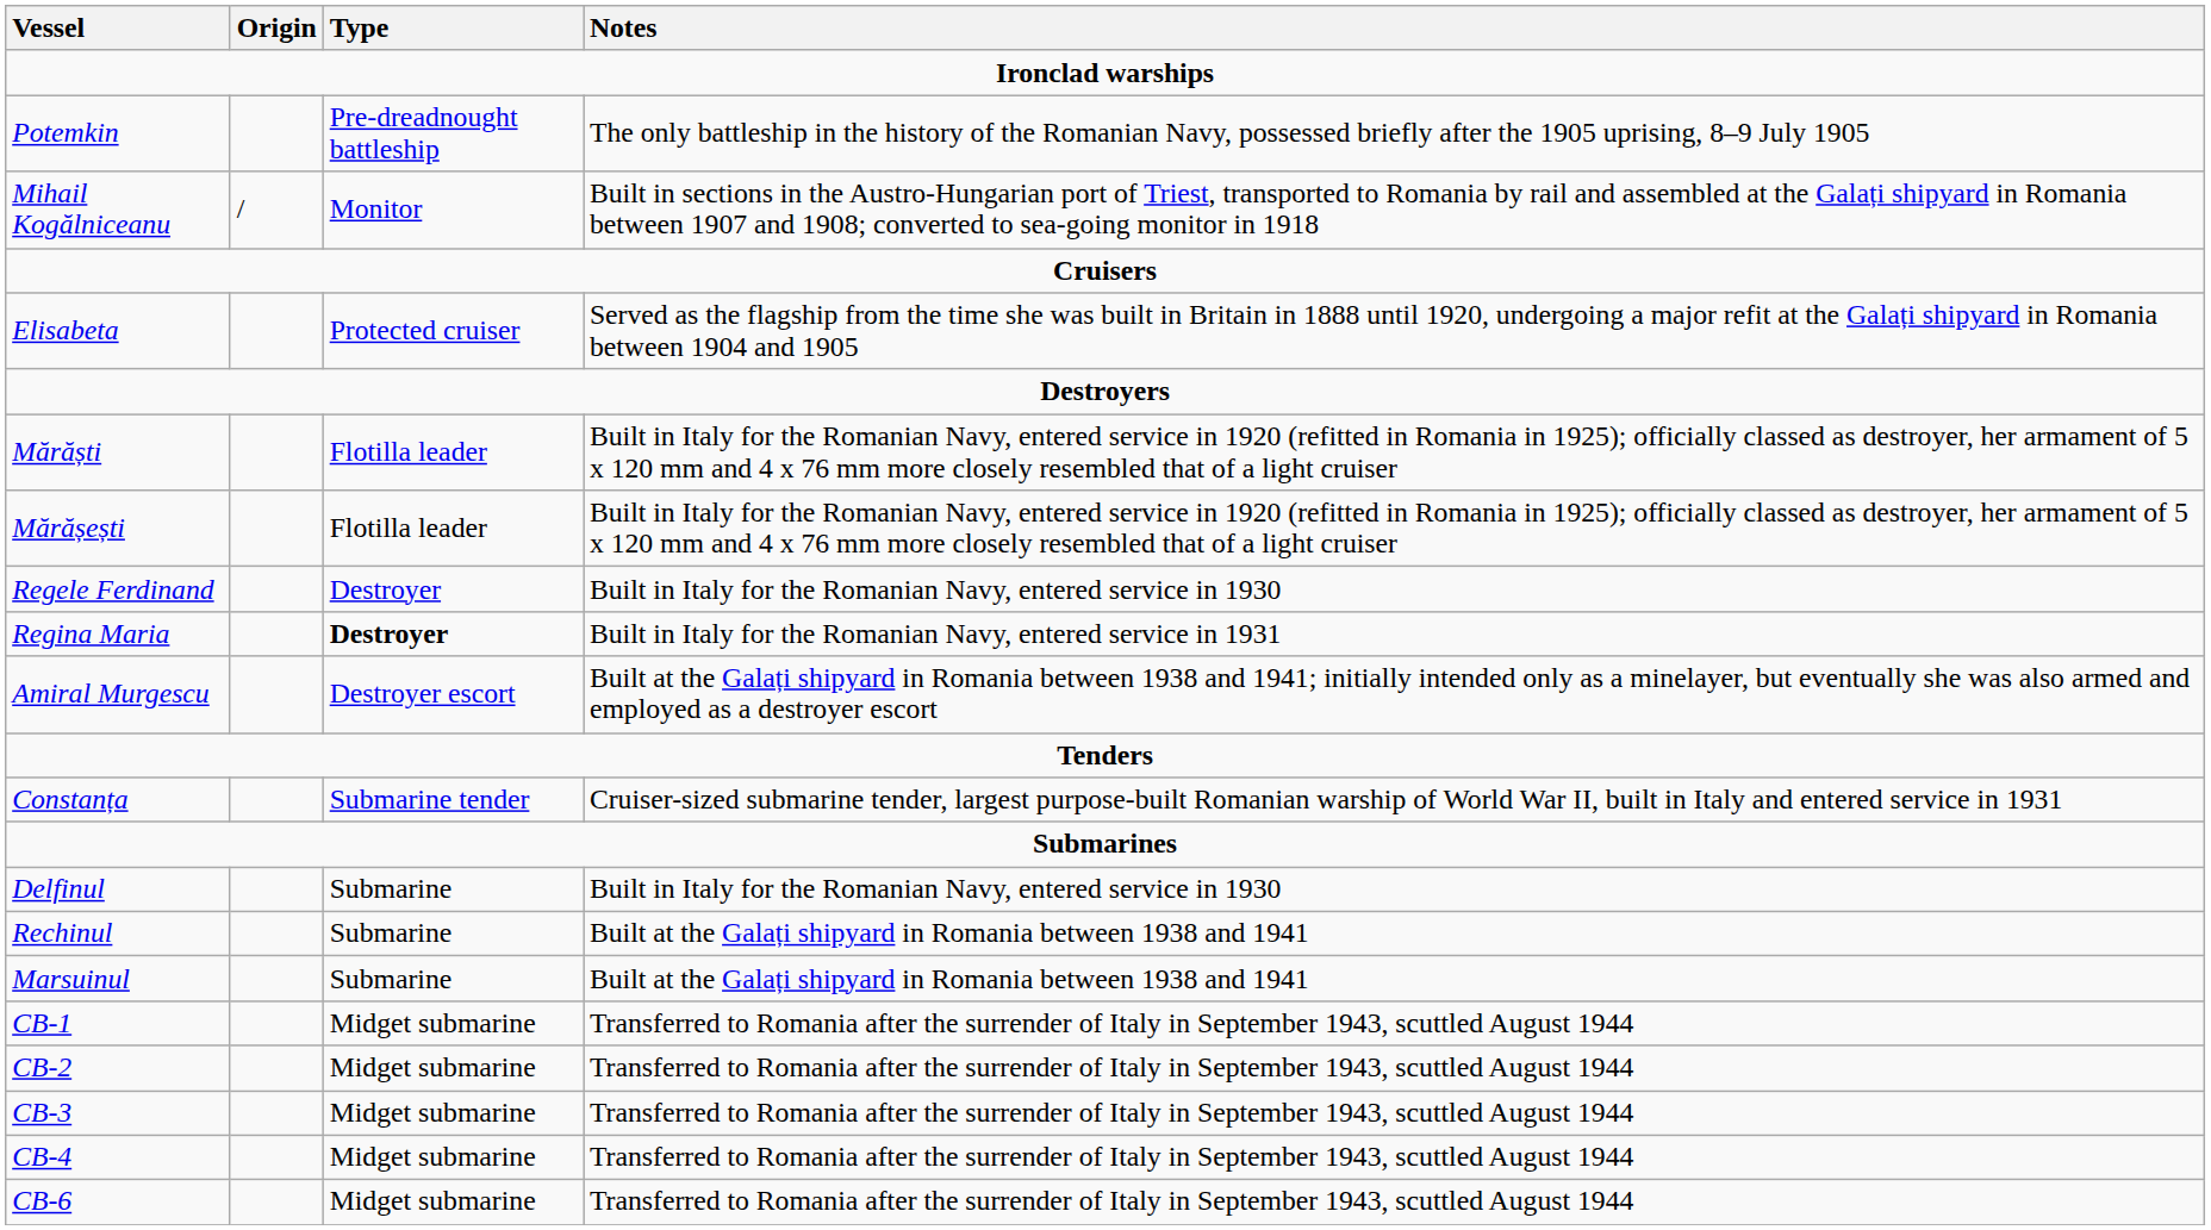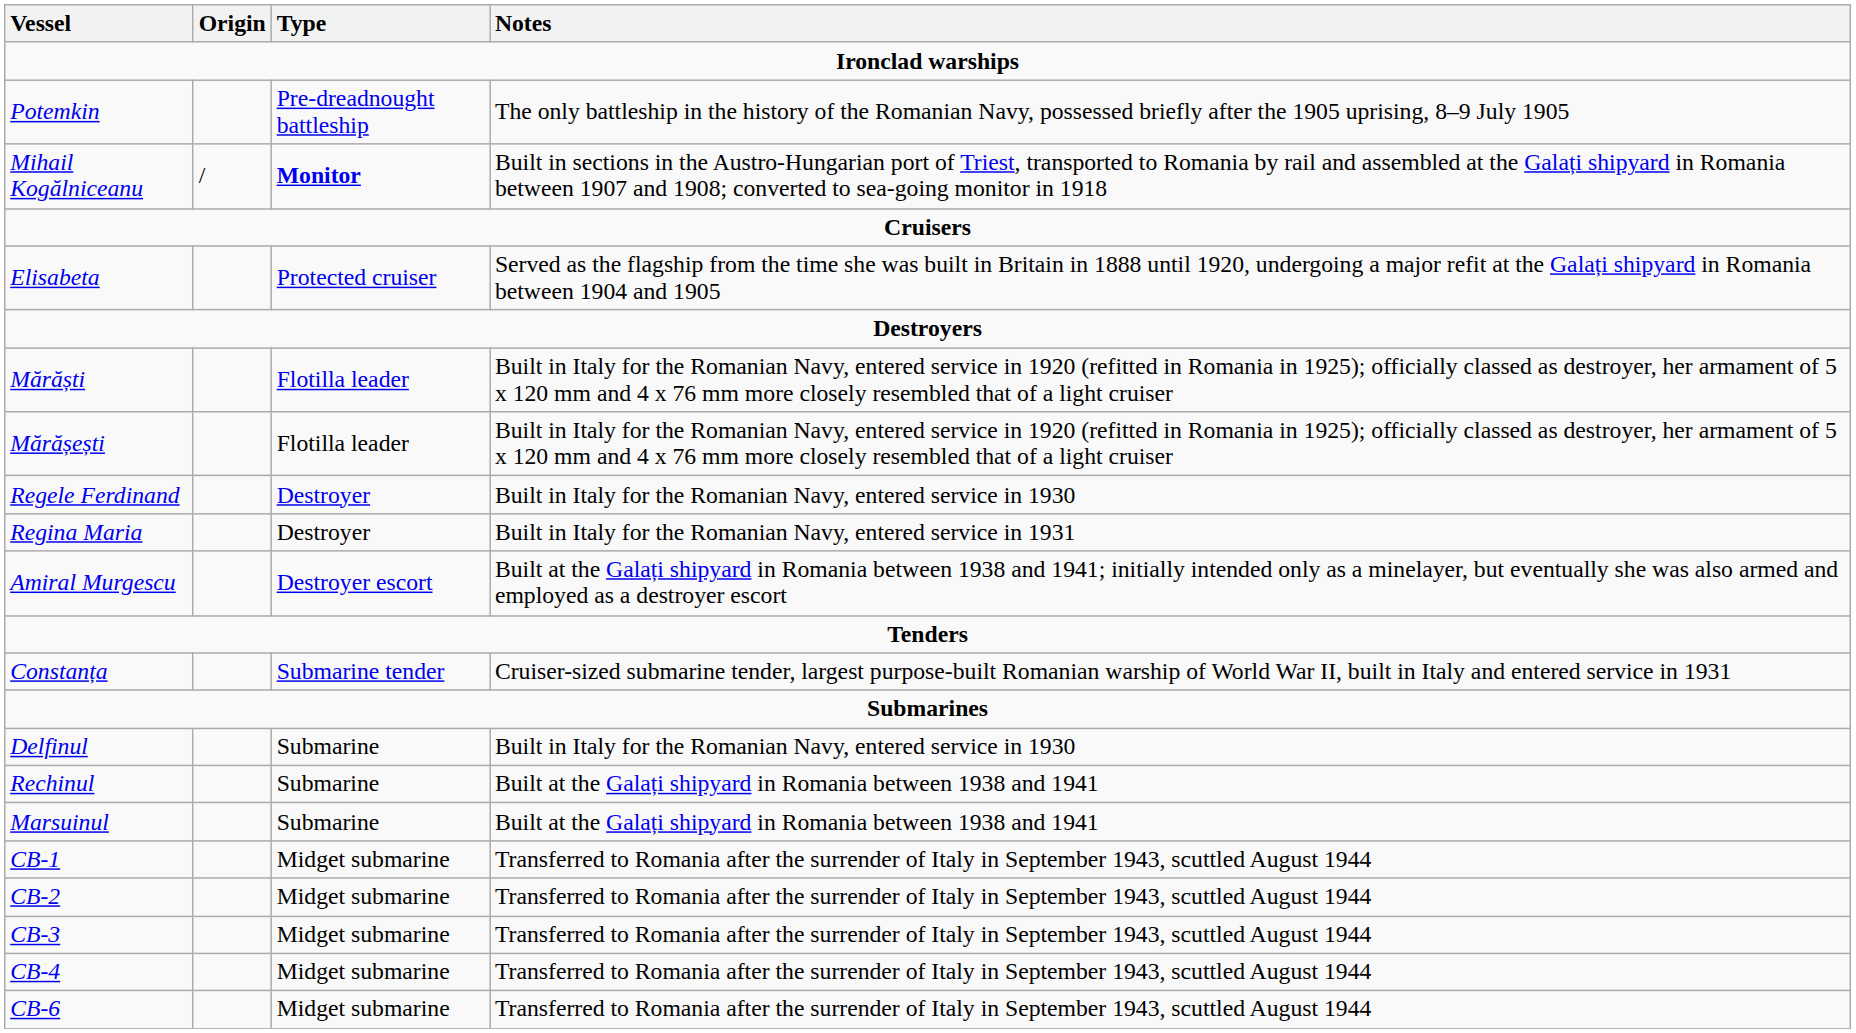Mihail Kogălniceanu | Type: normal -> bold
Regina Maria | Type: bold -> normal
